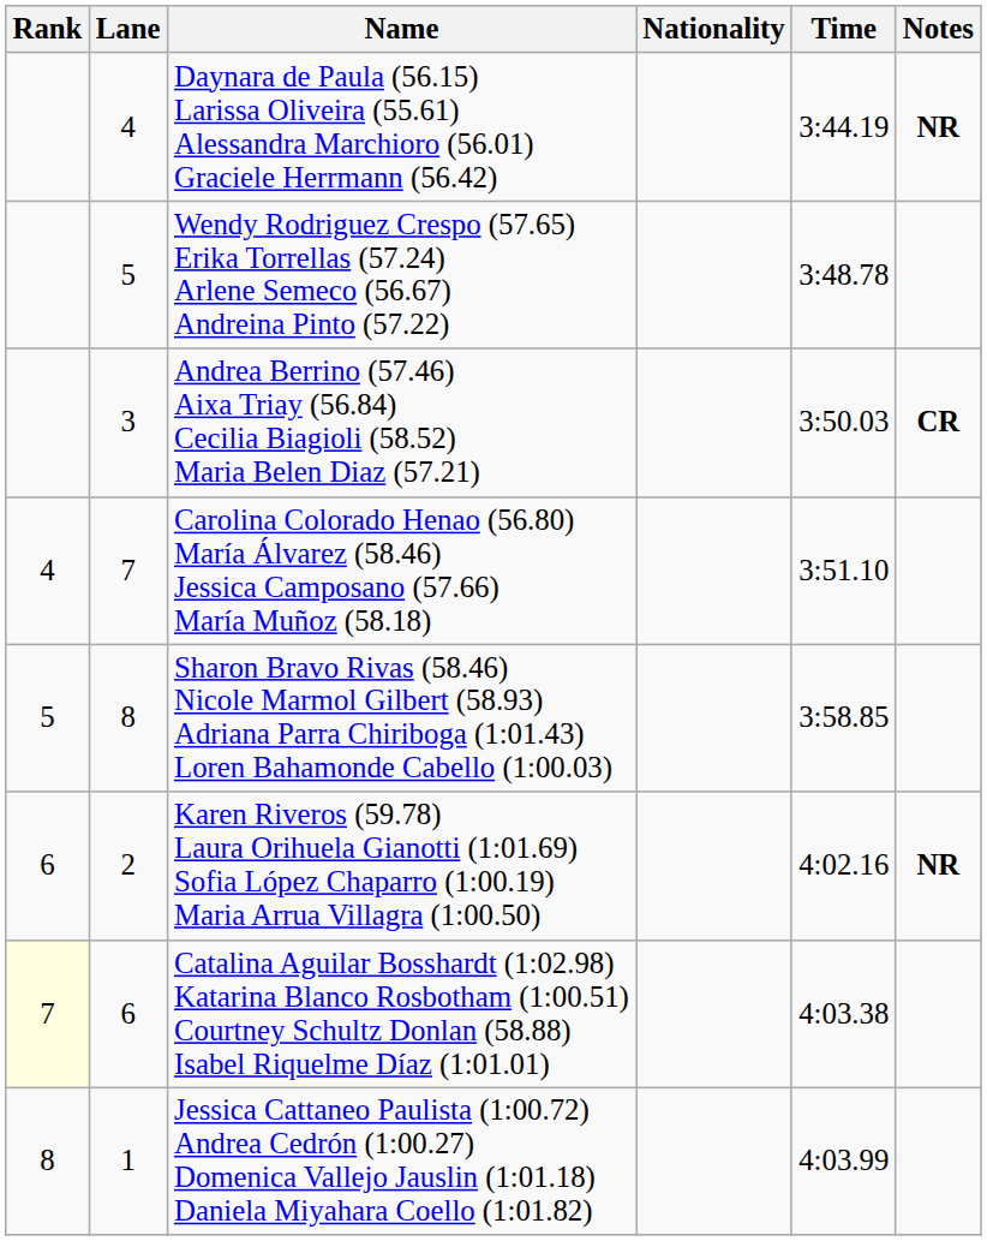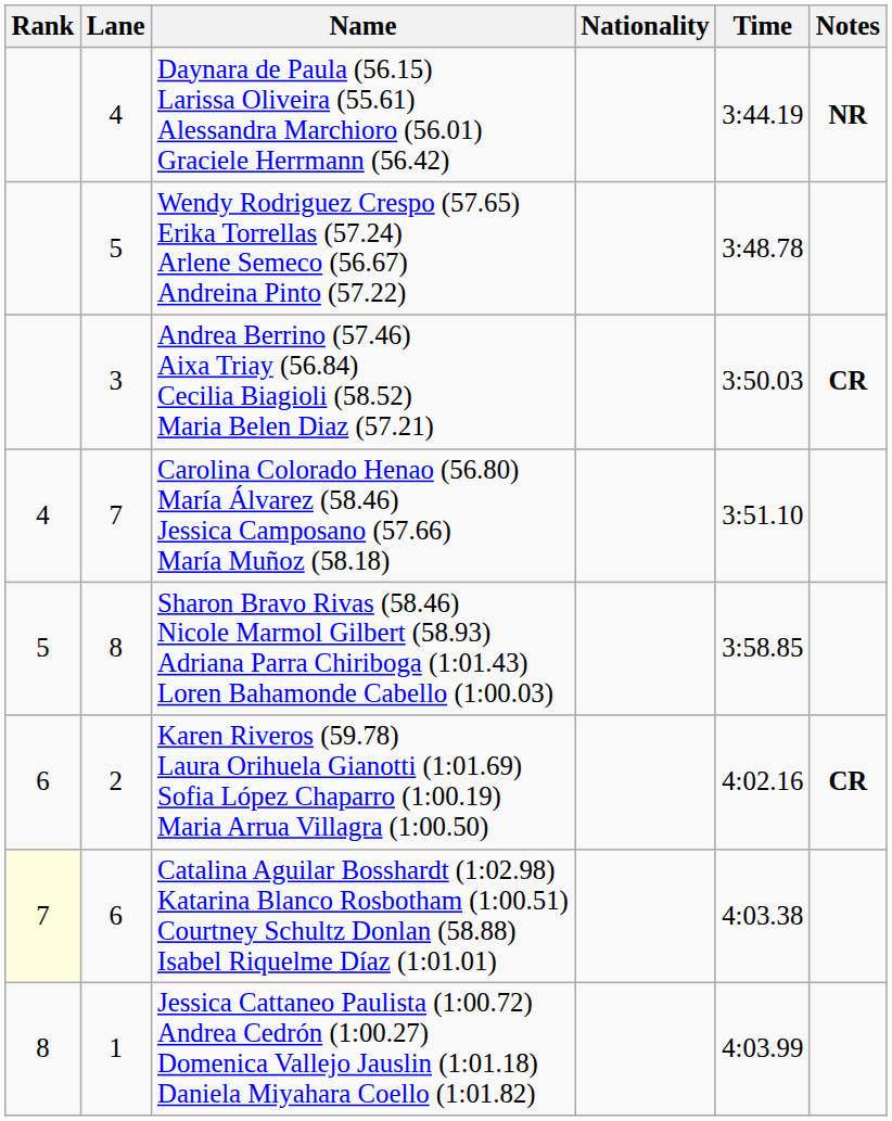row 7 | Notes: NR -> CR
